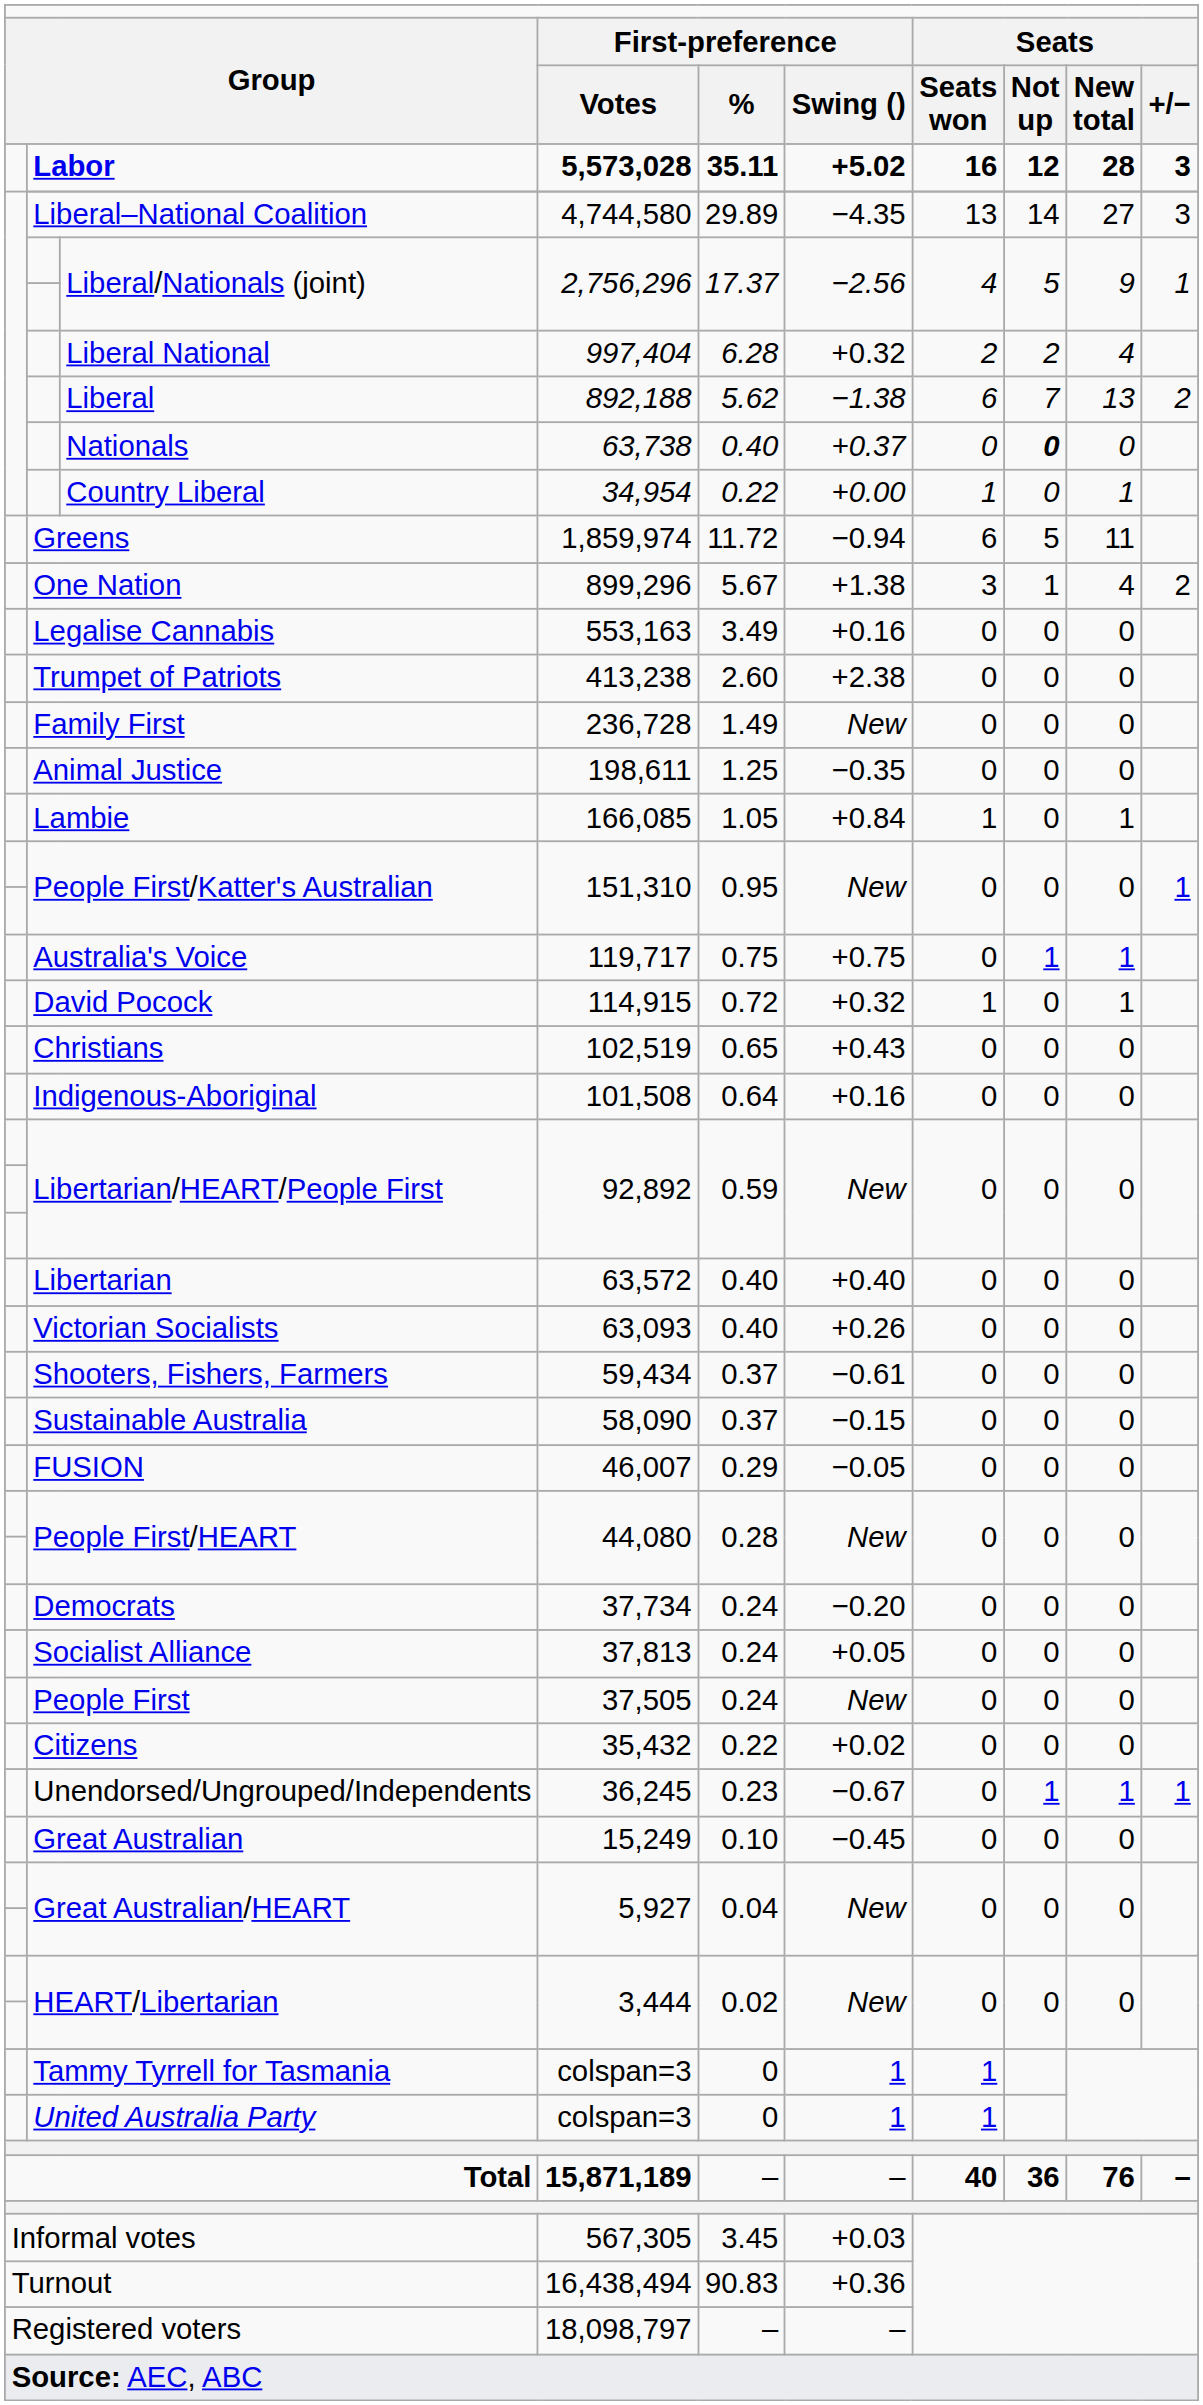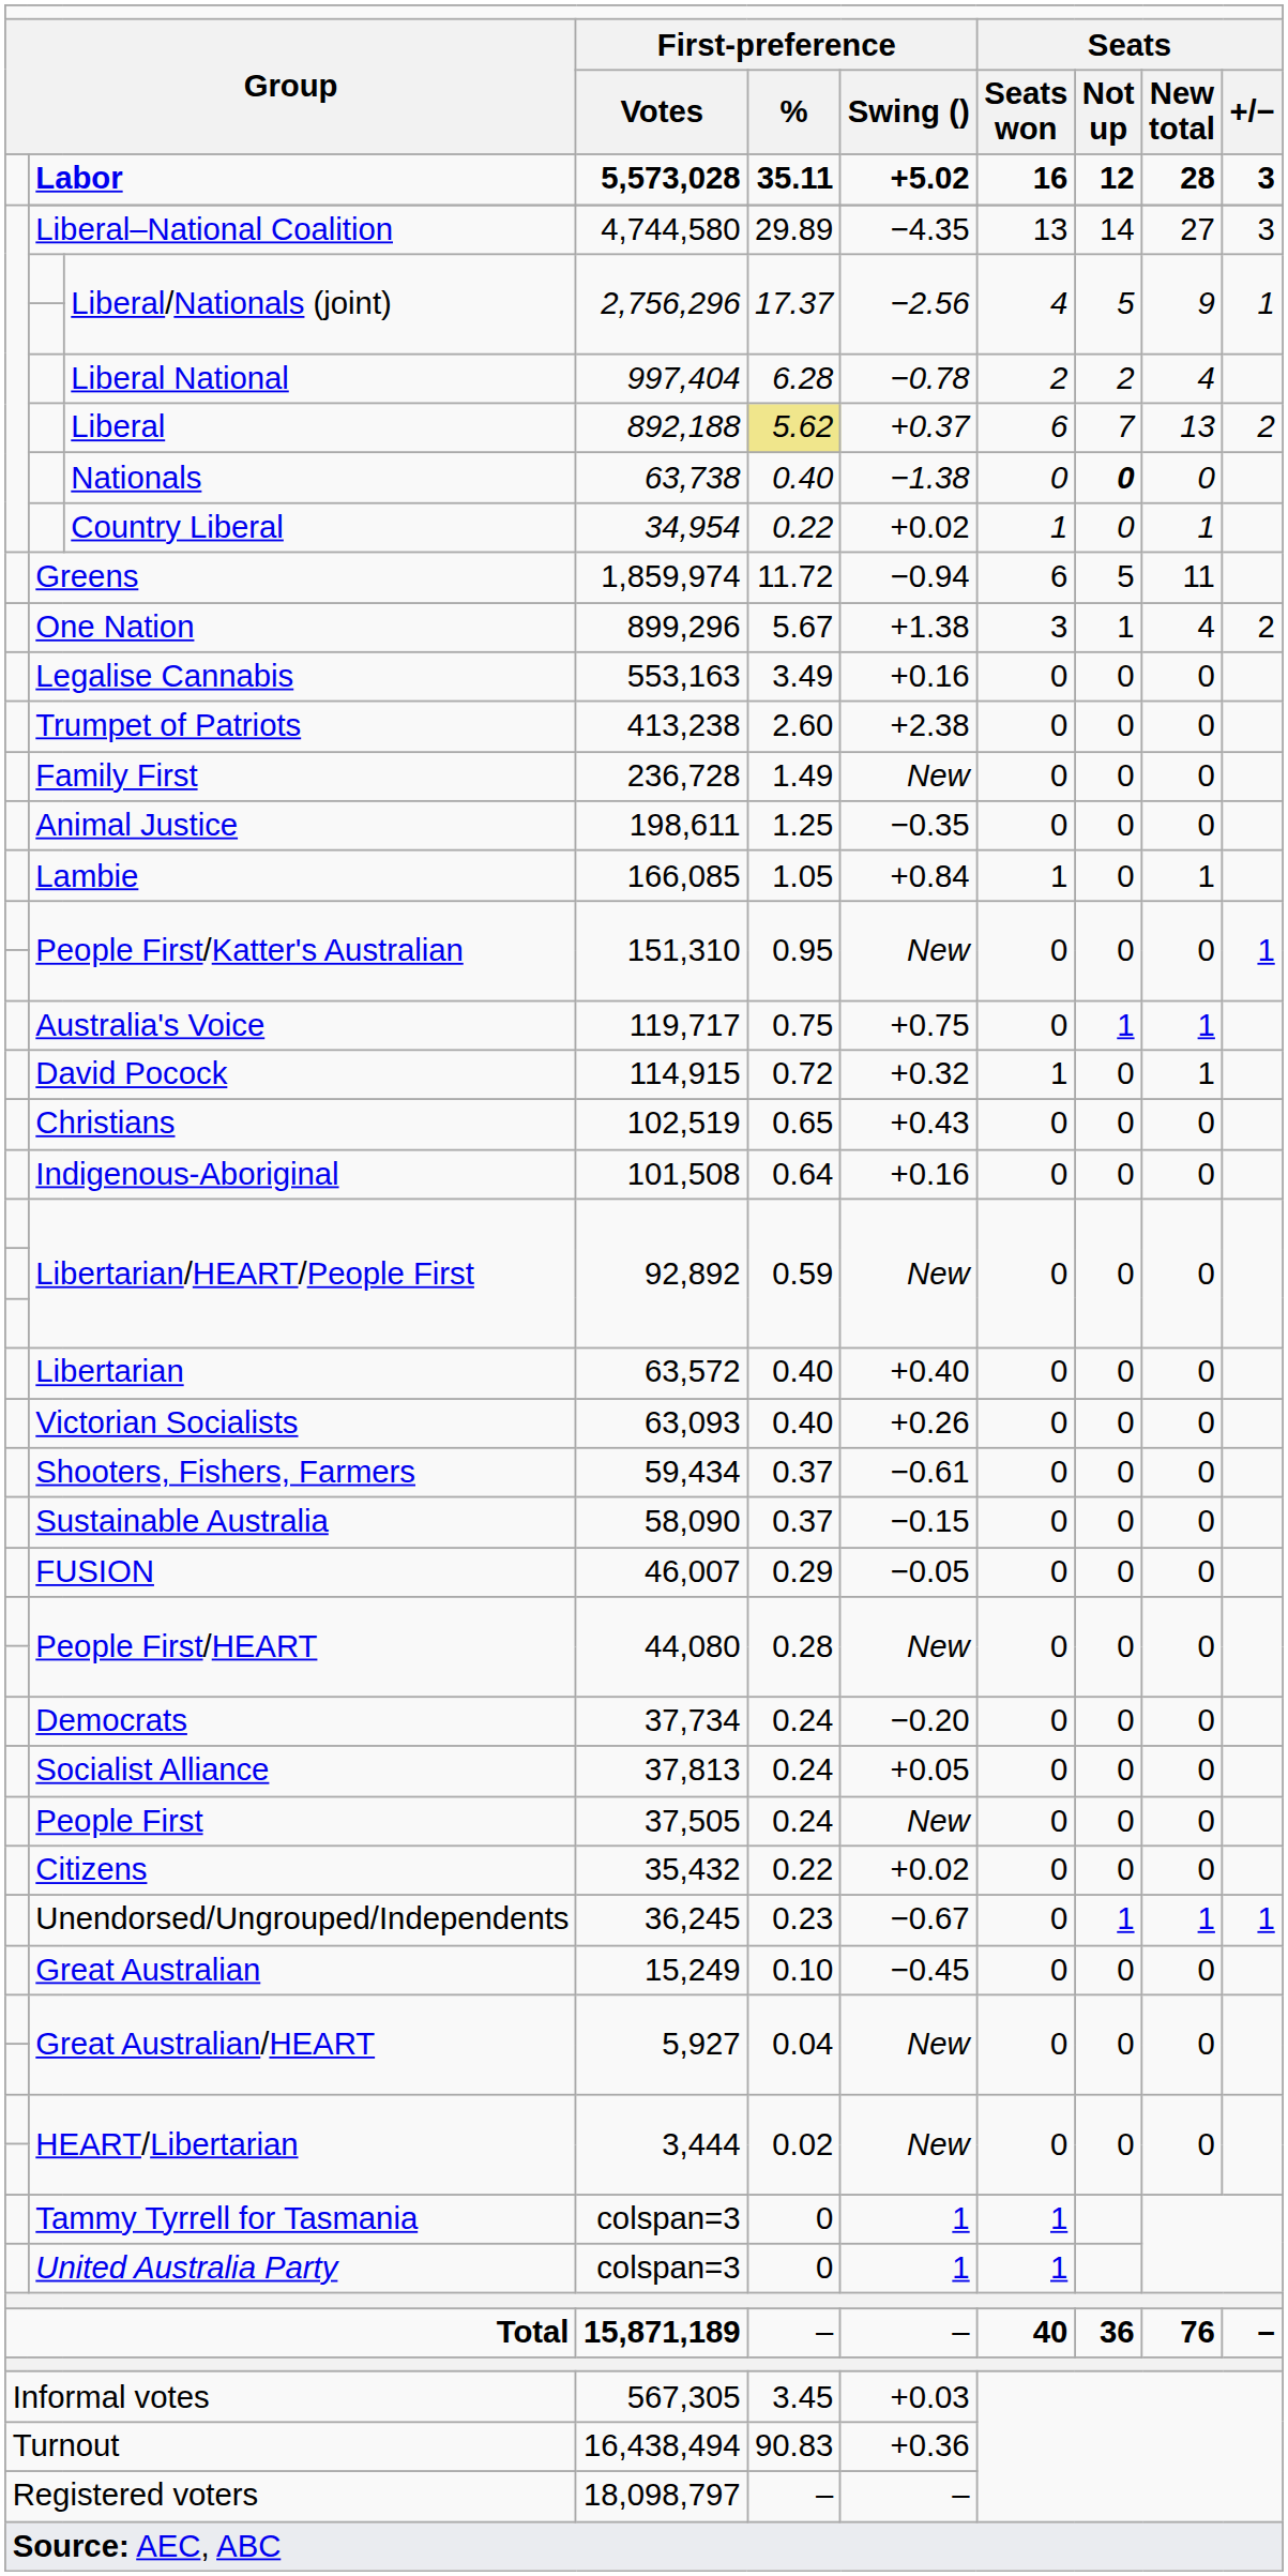Liberal National | column 6: +0.32 -> −0.78
Liberal | column 5: no background -> khaki background
Liberal | column 6: −1.38 -> +0.37
Nationals | column 6: +0.37 -> −1.38
Country Liberal | column 6: +0.00 -> +0.02
